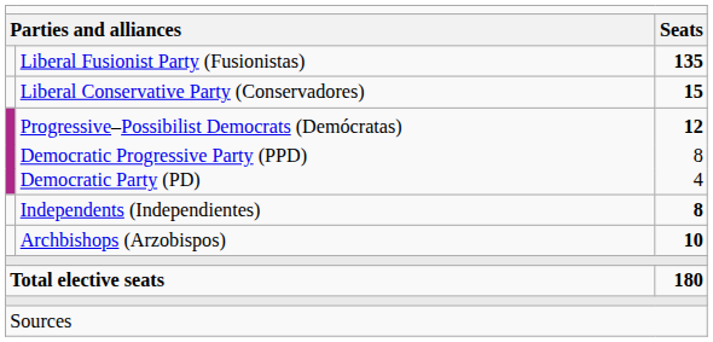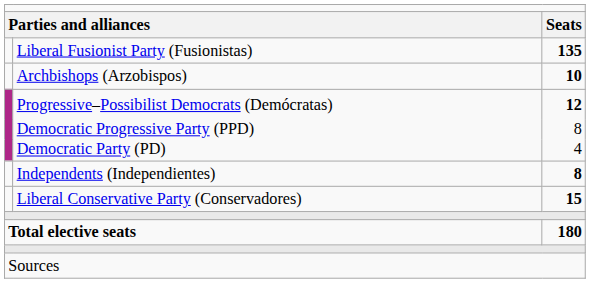rows swapped: Liberal Conservative Party (Conservadores) <-> Archbishops (Arzobispos)
